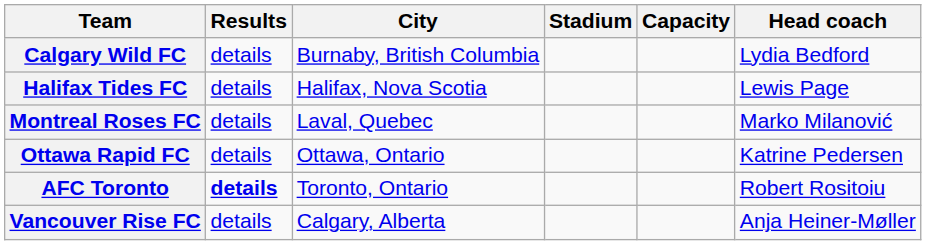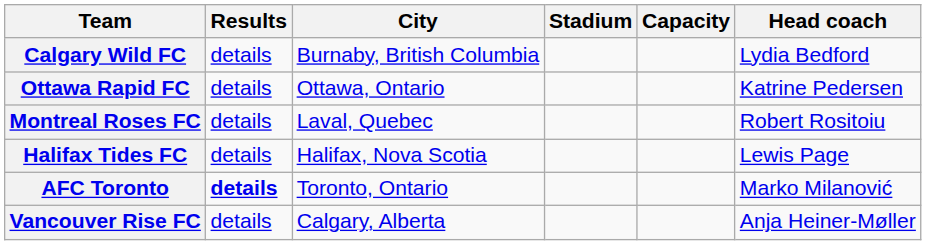rows swapped: Halifax Tides FC <-> Ottawa Rapid FC
Montreal Roses FC | Head coach: Marko Milanović -> Robert Rositoiu
AFC Toronto | Head coach: Robert Rositoiu -> Marko Milanović
